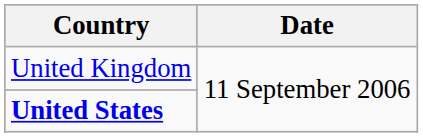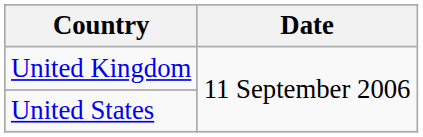United States | Country: bold -> normal
